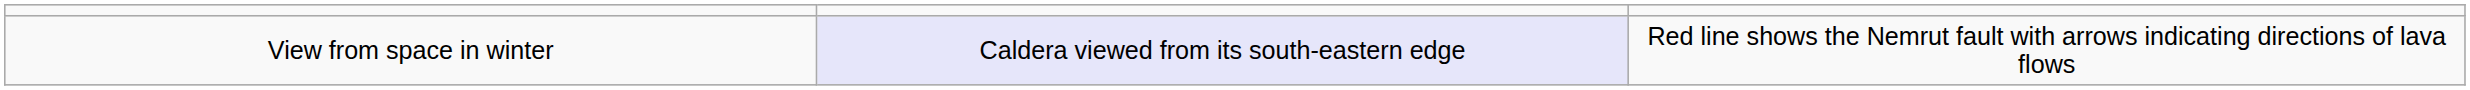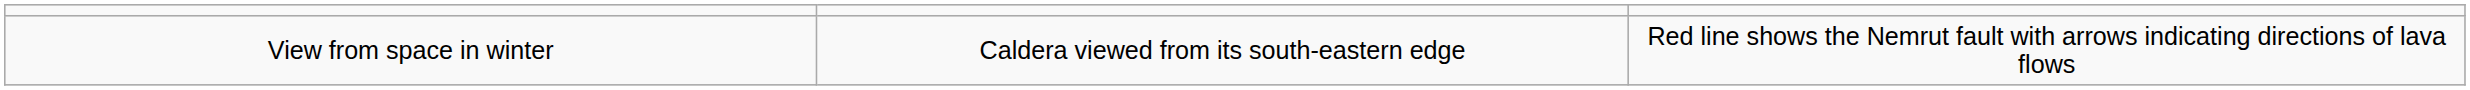View from space in winter | column 2: lavender background -> no background
